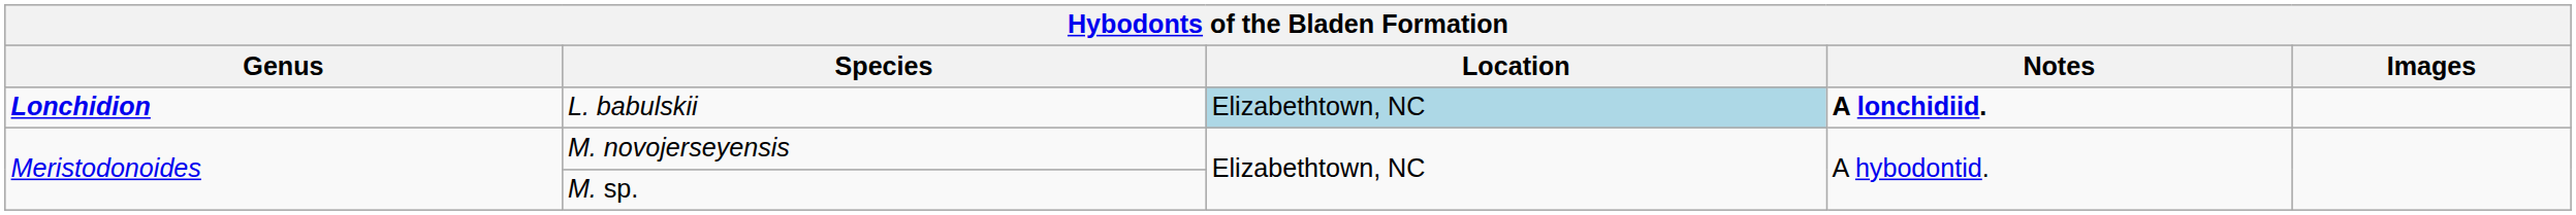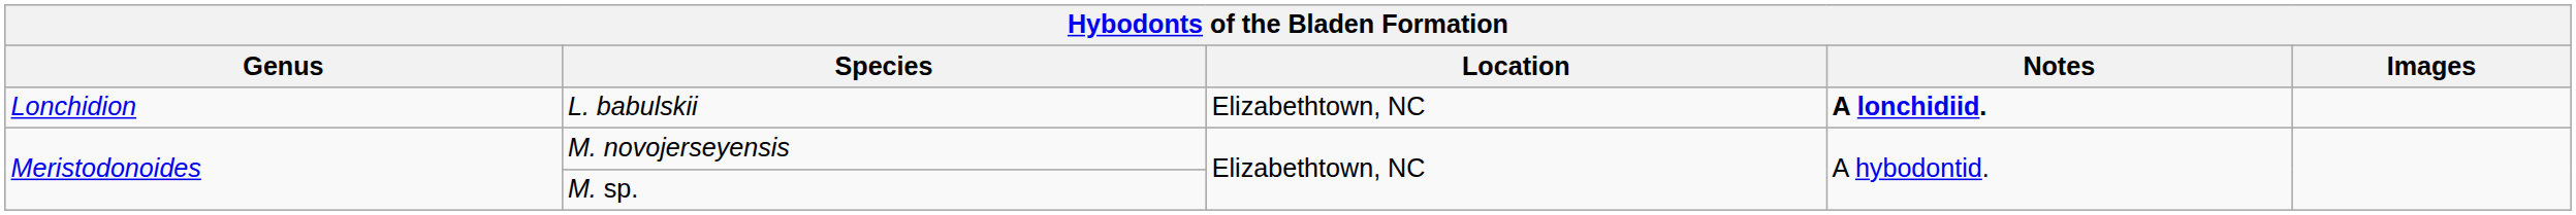L. babulskii | Genus: bold -> normal
L. babulskii | Location: lightblue background -> no background
